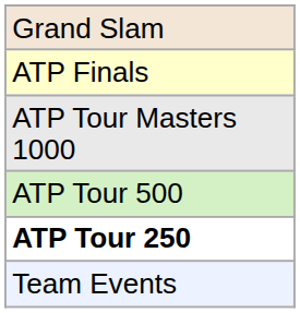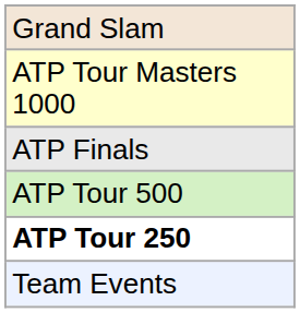row 2 | column 1: ATP Finals -> ATP Tour Masters 1000
row 3 | column 1: ATP Tour Masters 1000 -> ATP Finals
